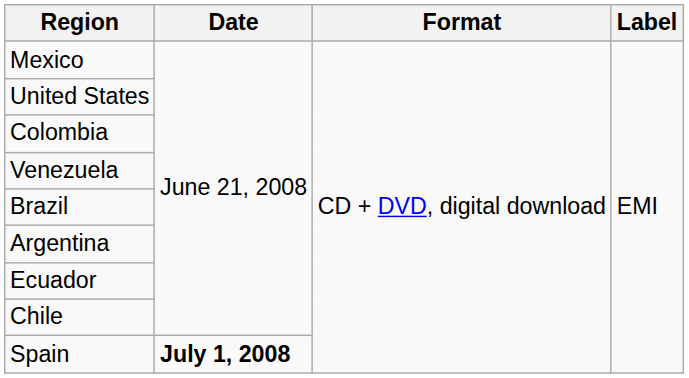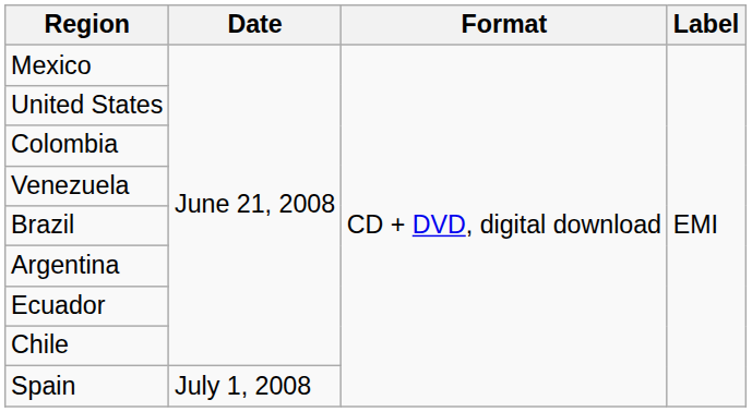Spain | Date: bold -> normal
